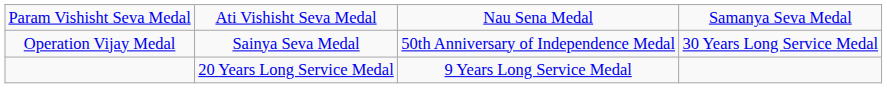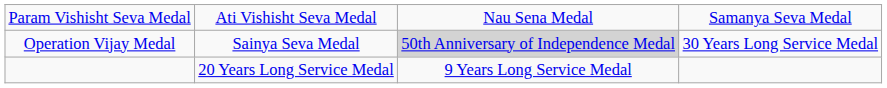Operation Vijay Medal | column 3: no background -> lightgrey background
